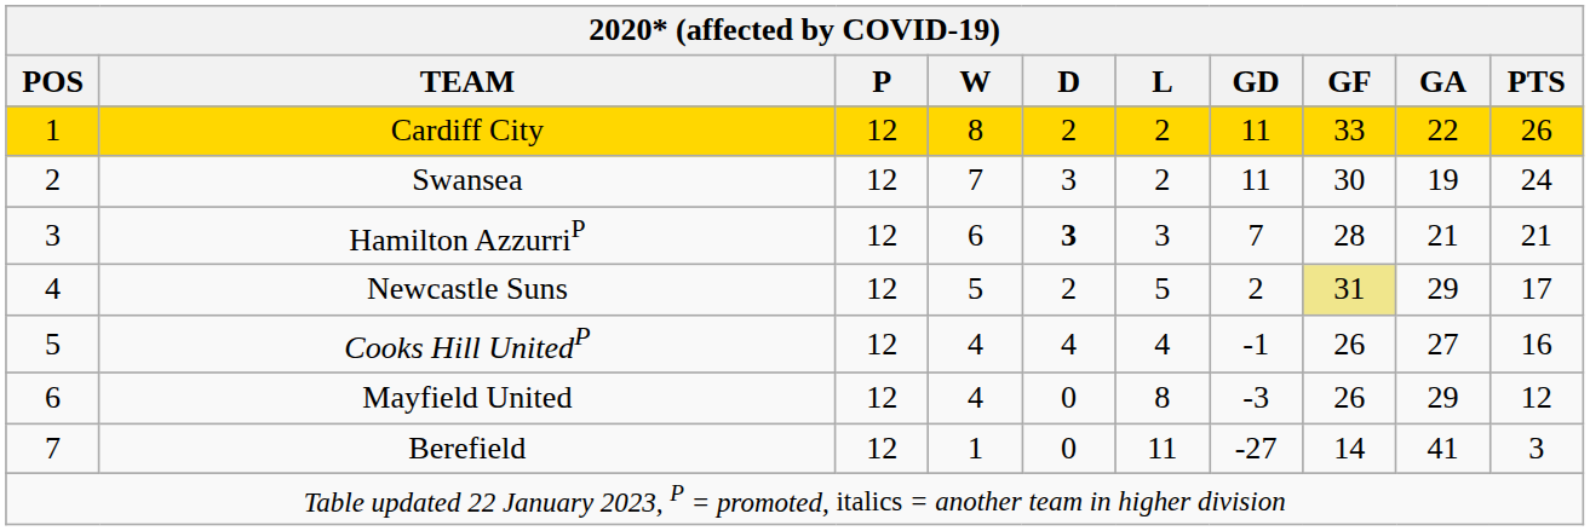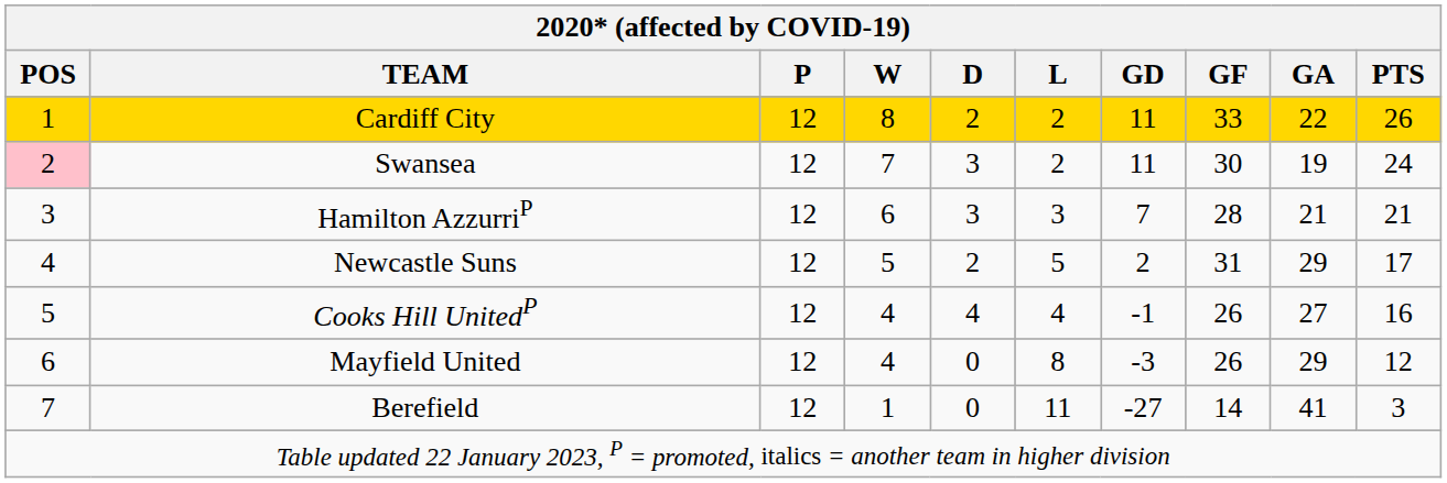Swansea | POS: no background -> pink background
Hamilton AzzurriP | D: bold -> normal
Newcastle Suns | GF: khaki background -> no background
